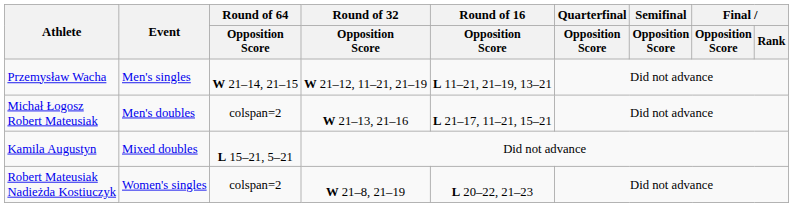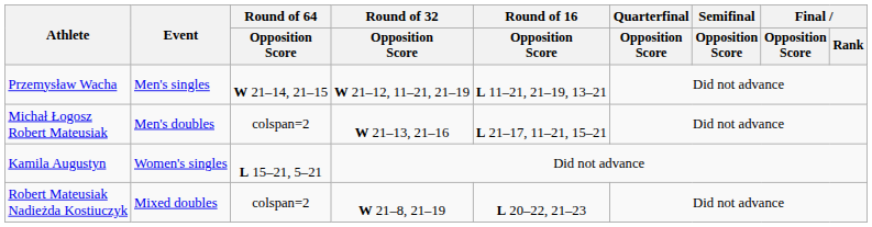Kamila Augustyn | Event: Mixed doubles -> Women's singles
Robert Mateusiak Nadieżda Kostiuczyk | Event: Women's singles -> Mixed doubles
